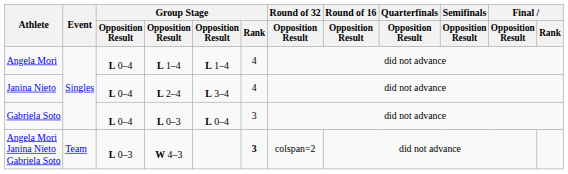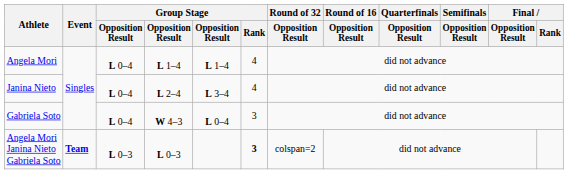Gabriela Soto | column 4: L 0–3 -> W 4–3
Angela Mori Janina Nieto Gabriela Soto | Event: normal -> bold
Angela Mori Janina Nieto Gabriela Soto | column 4: W 4–3 -> L 0–3
